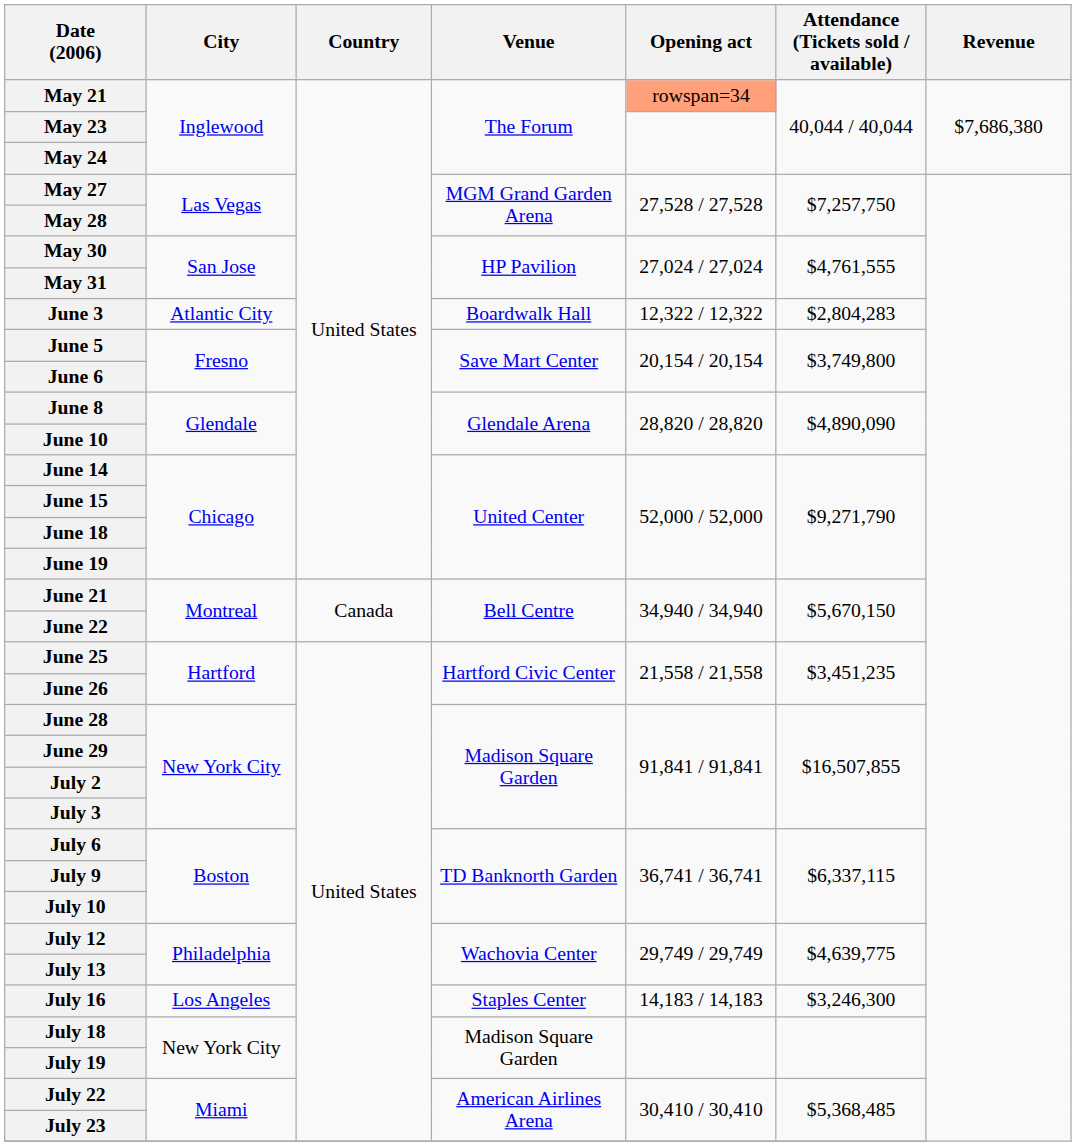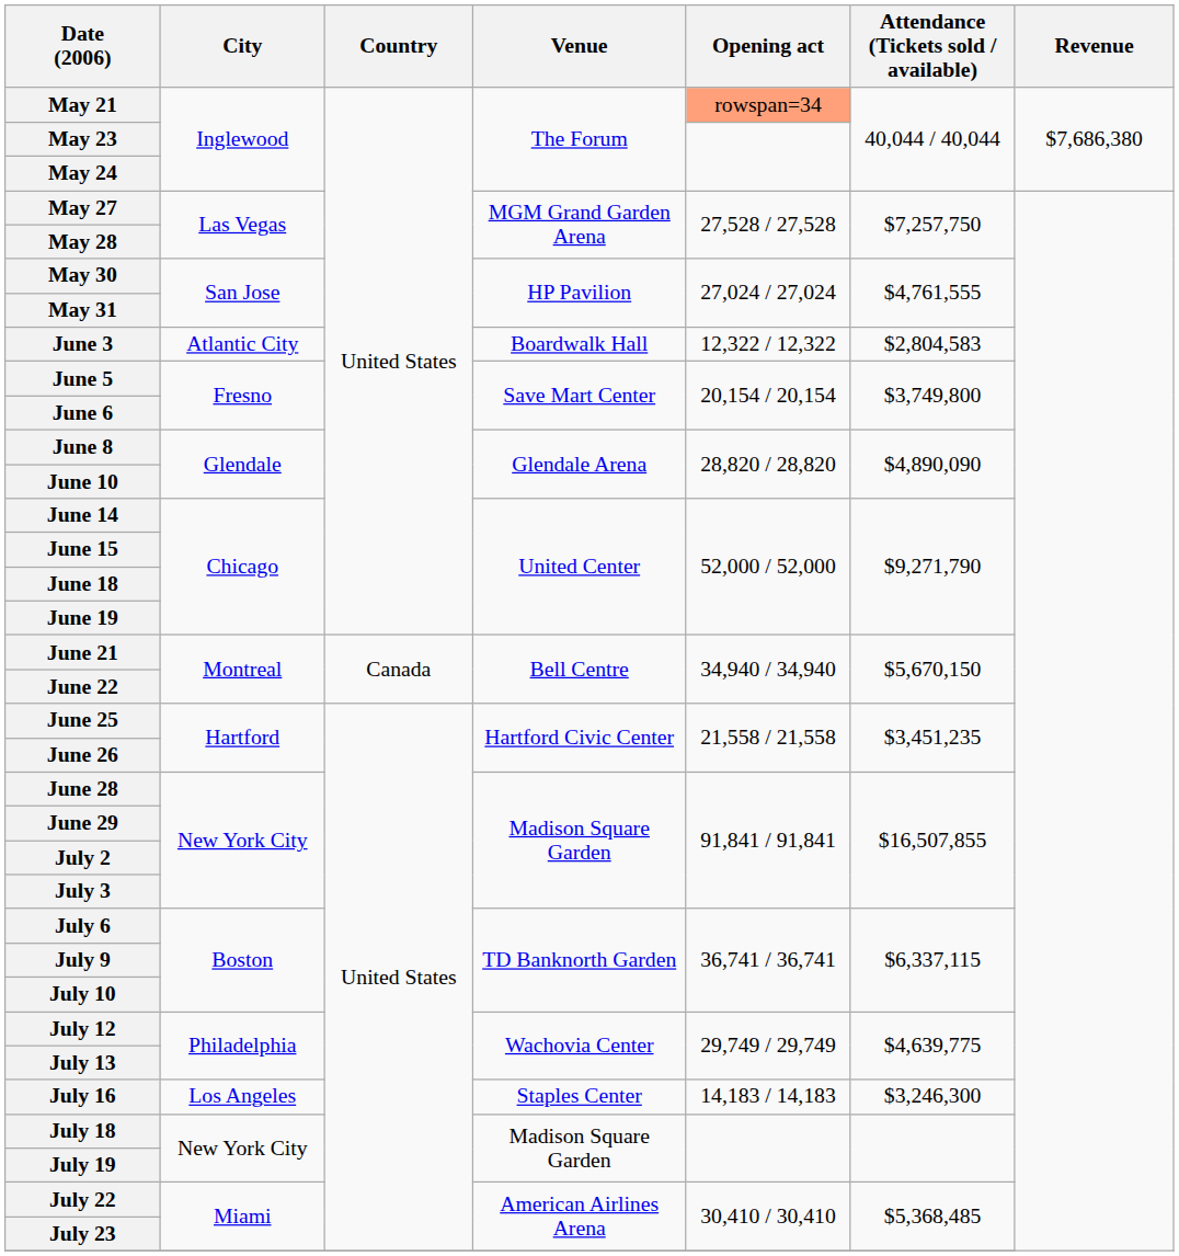June 3 | Attendance (Tickets sold / available): $2,804,283 -> $2,804,583
